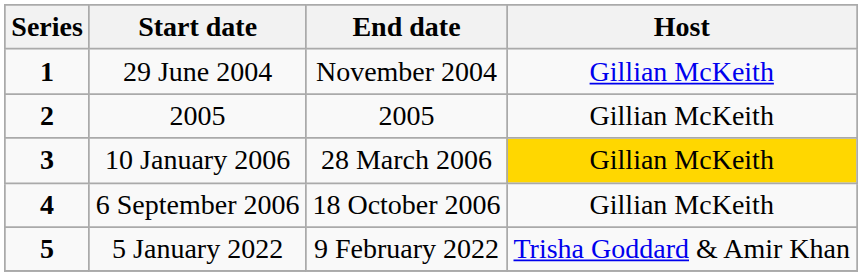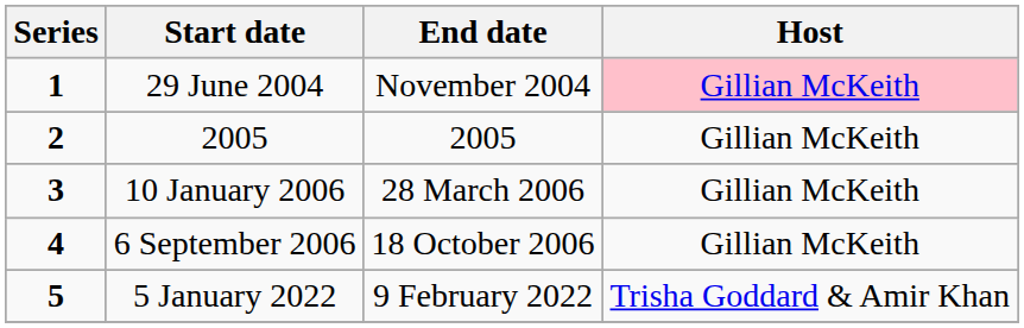29 June 2004 | Host: no background -> pink background
10 January 2006 | Host: gold background -> no background
